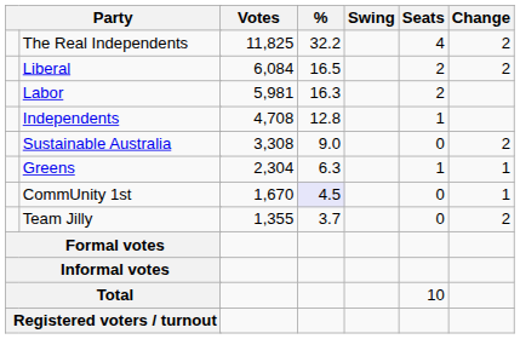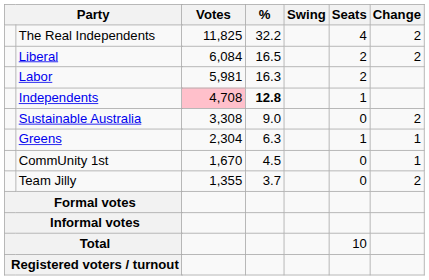Independents | Votes: no background -> pink background
Independents | %: normal -> bold
CommUnity 1st | %: lavender background -> no background
